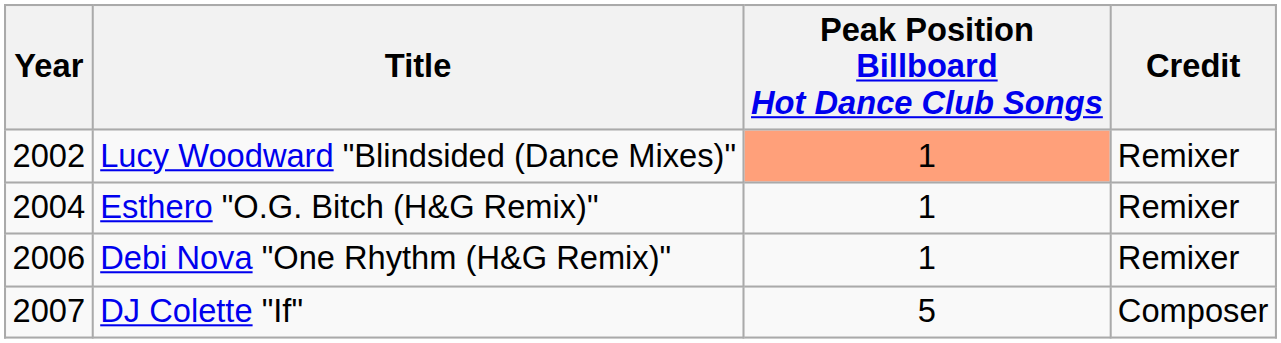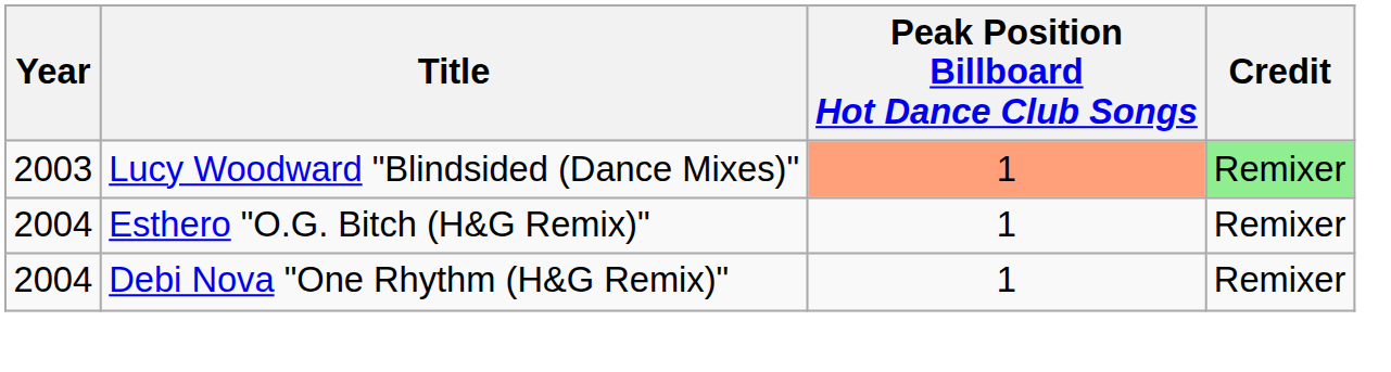Lucy Woodward "Blindsided (Dance Mixes)" | Year: 2002 -> 2003
Lucy Woodward "Blindsided (Dance Mixes)" | Credit: no background -> lightgreen background
Debi Nova "One Rhythm (H&G Remix)" | Year: 2006 -> 2004
- row: 2007 | DJ Colette "If" | 5 | Composer
